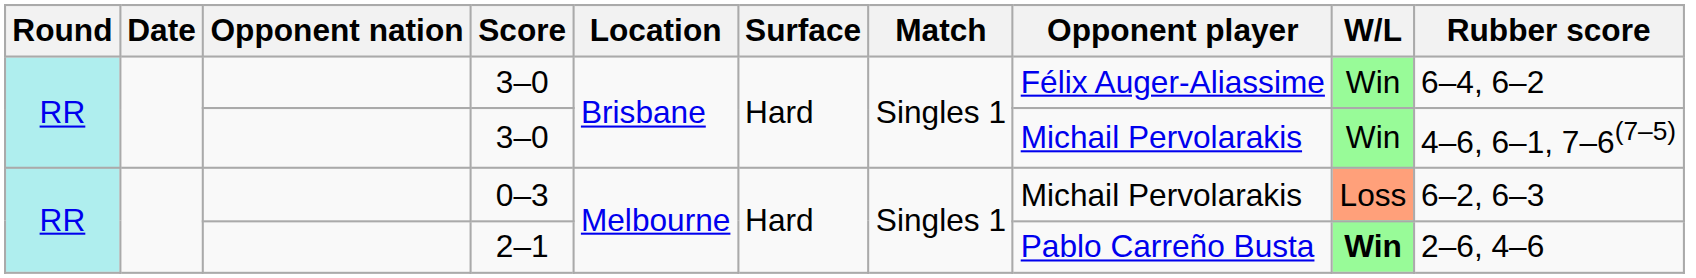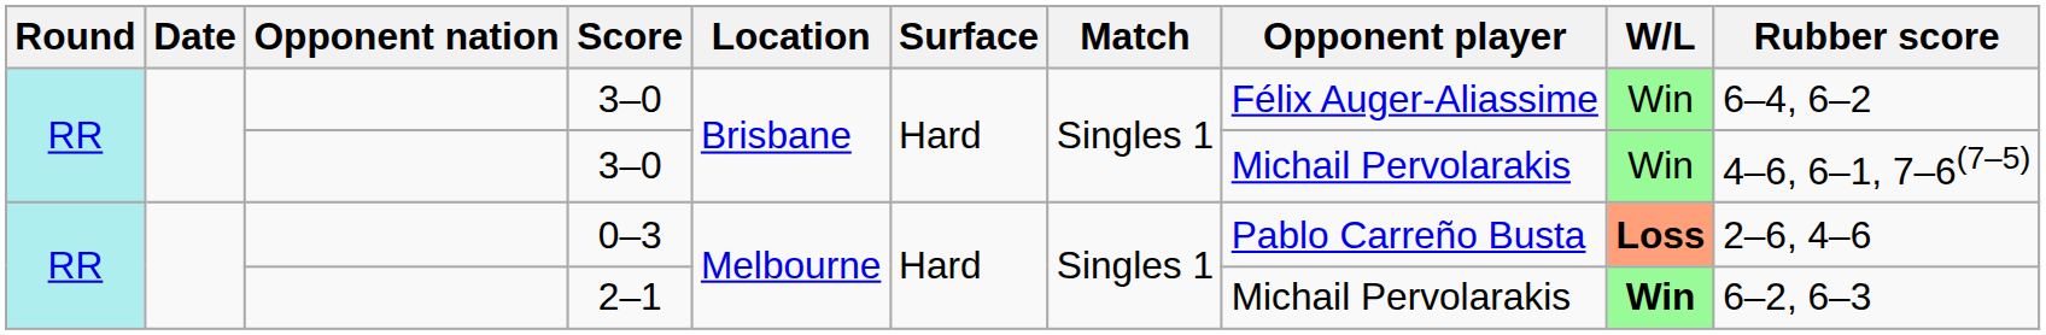0–3 | Opponent player: Michail Pervolarakis -> Pablo Carreño Busta
0–3 | W/L: normal -> bold
0–3 | Rubber score: 6–2, 6–3 -> 2–6, 4–6
2–1 | Opponent player: Pablo Carreño Busta -> Michail Pervolarakis
2–1 | Rubber score: 2–6, 4–6 -> 6–2, 6–3
